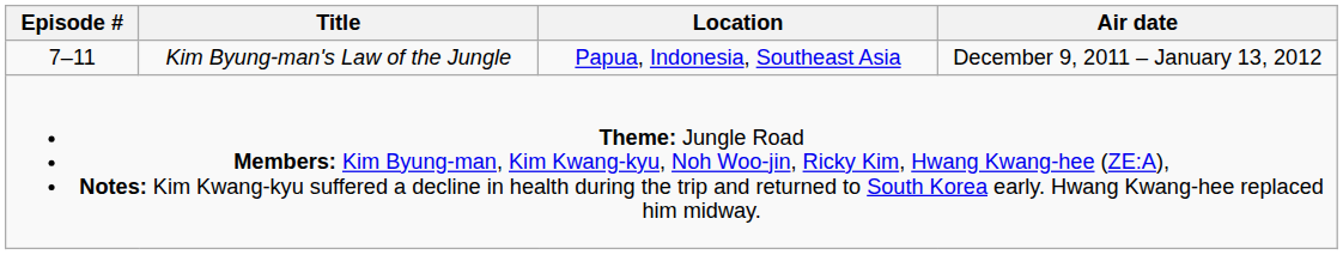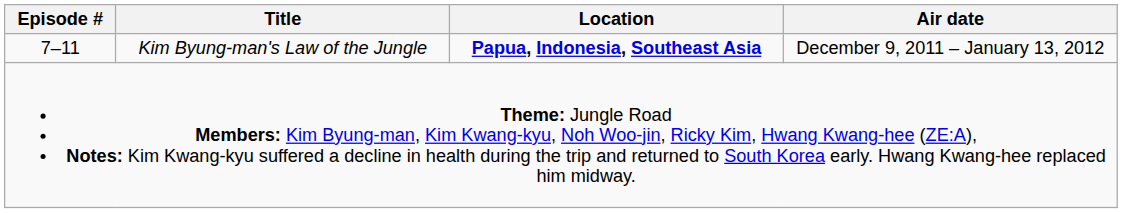7–11 | Location: normal -> bold
